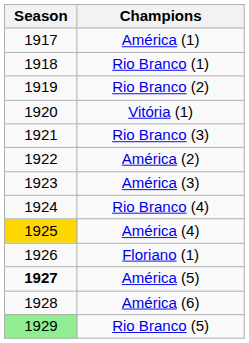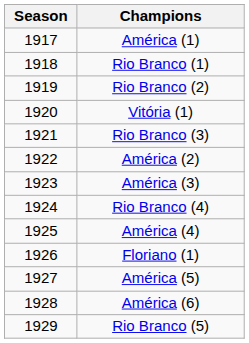América (4) | Season: gold background -> no background
América (5) | Season: bold -> normal
Rio Branco (5) | Season: lightgreen background -> no background
